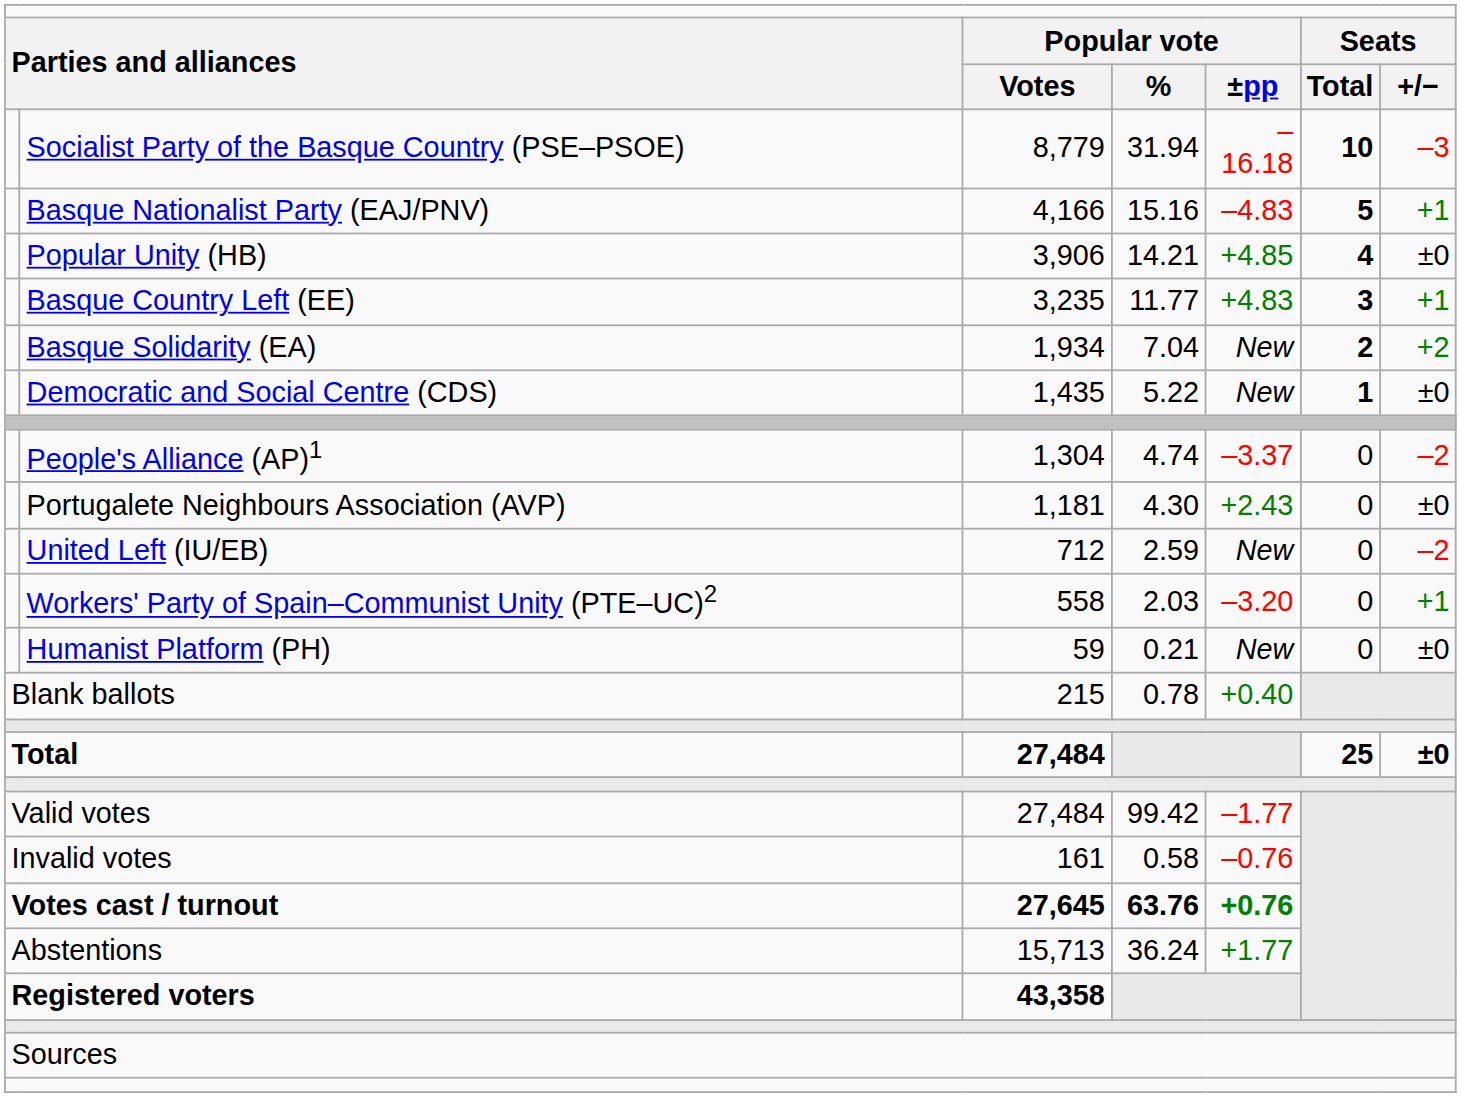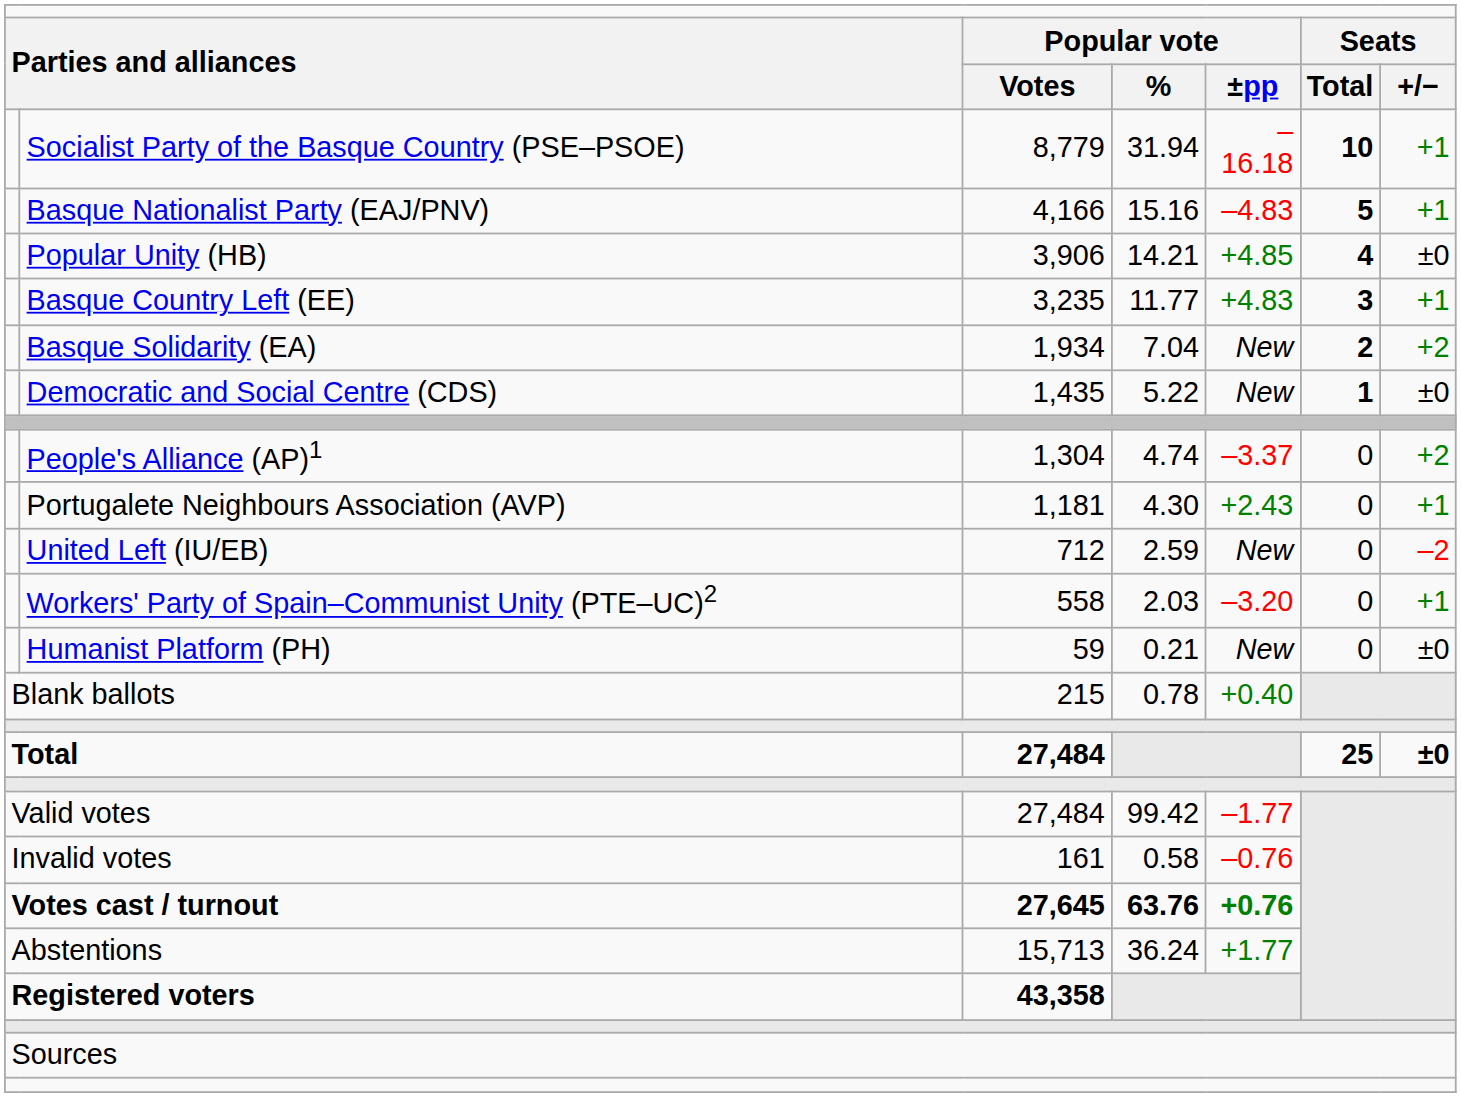Socialist Party of the Basque Country (PSE–PSOE) | column 7: –3 -> +1
People's Alliance (AP)1 | column 7: –2 -> +2
Portugalete Neighbours Association (AVP) | column 7: ±0 -> +1
